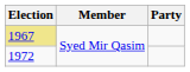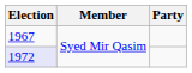1967 | Election: khaki background -> no background
1972 | Election: no background -> lavender background
